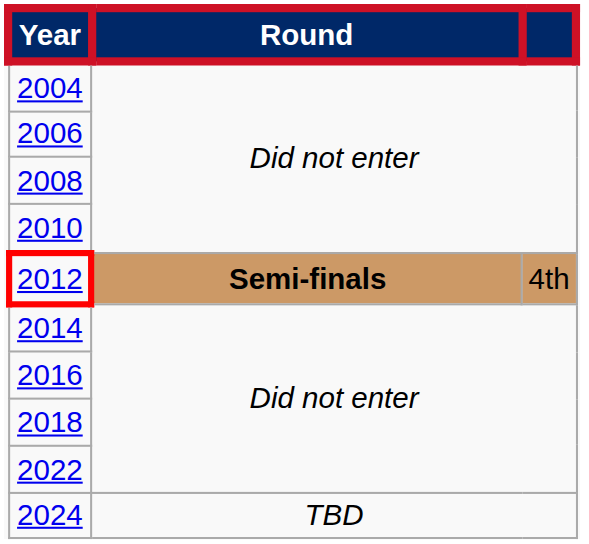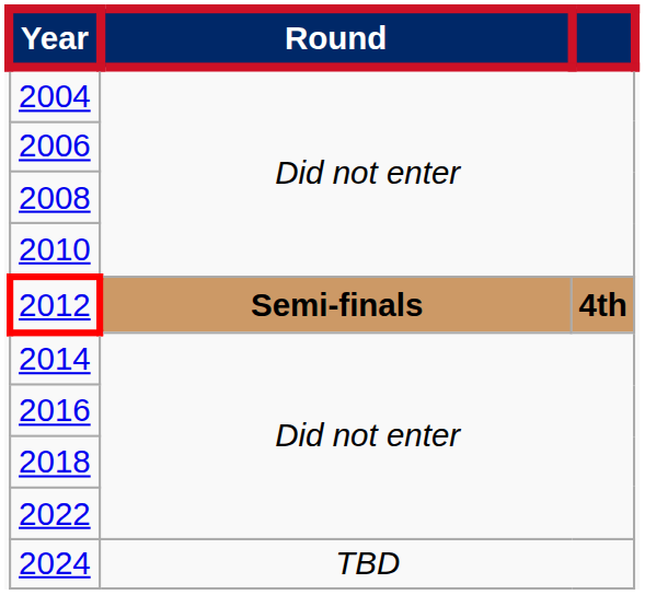2012 | column 3: normal -> bold
